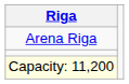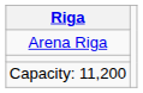Capacity: 11,200 | Riga: lightyellow background -> no background
